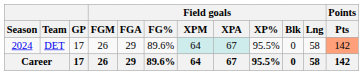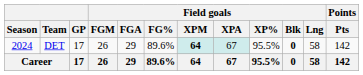DET | Field goals / XPM: normal -> bold
DET | Field goals / Blk: normal -> bold
DET | Points / Pts: lightsalmon background -> no background
